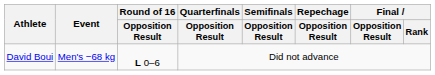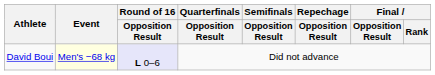David Boui | Event: no background -> lightyellow background
David Boui | Round of 16 / Opposition Result: no background -> lavender background
